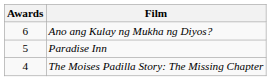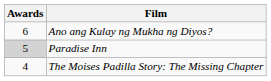Paradise Inn | Awards: no background -> lightgrey background
